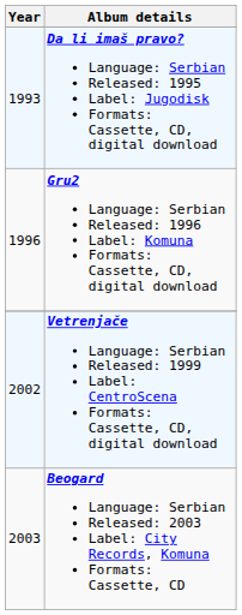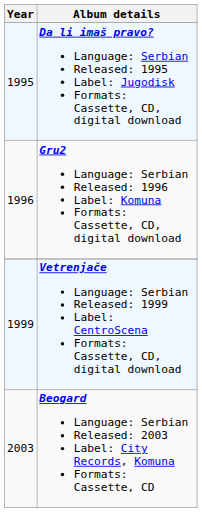row 2 | Year: 1993 -> 1995
row 4 | Year: 2002 -> 1999
